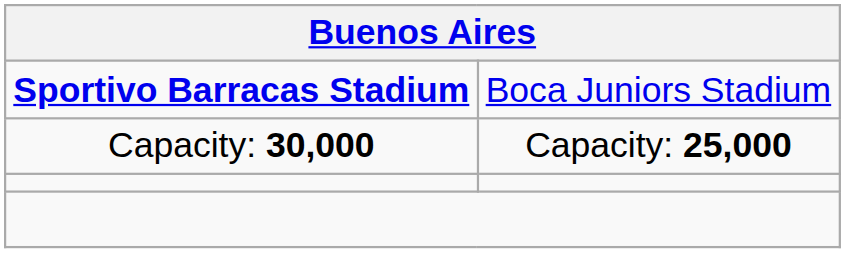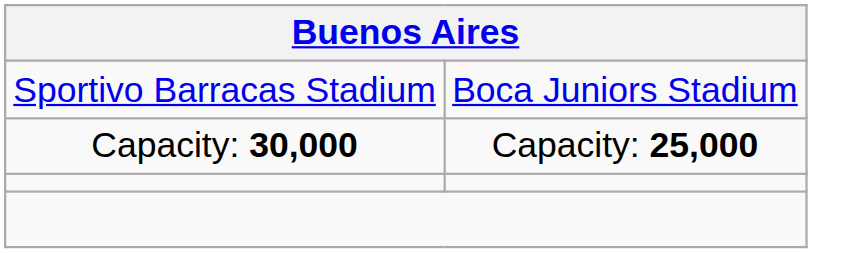row 2 | column 1: bold -> normal
